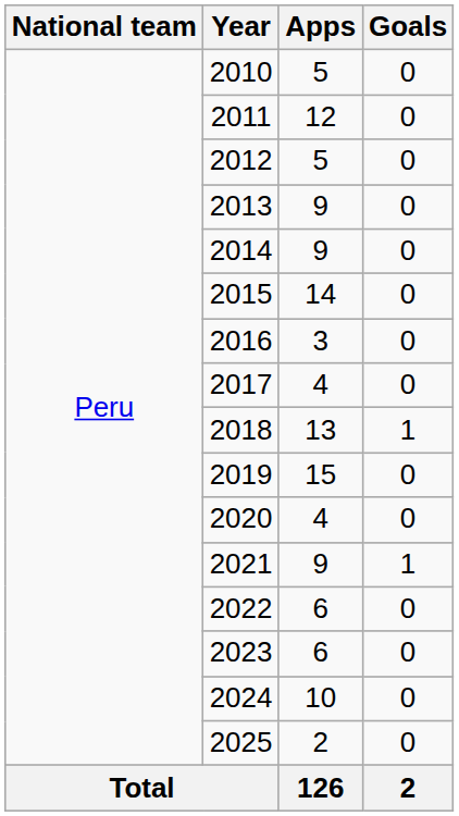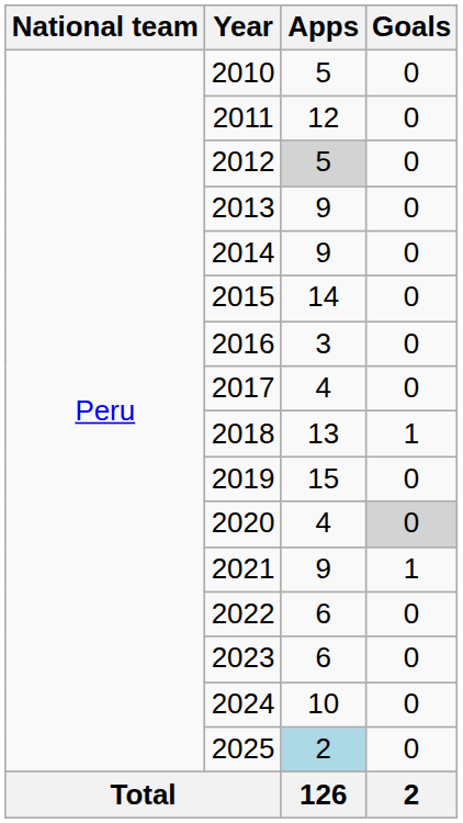2012 | Apps: no background -> lightgrey background
2020 | Goals: no background -> lightgrey background
2025 | Apps: no background -> lightblue background
